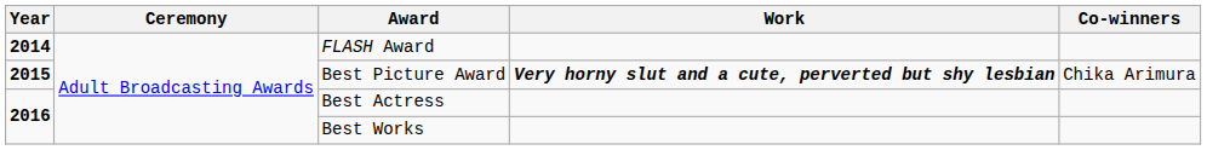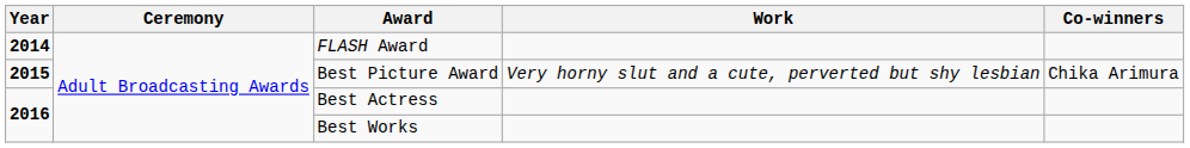Best Picture Award | Work: bold -> normal
